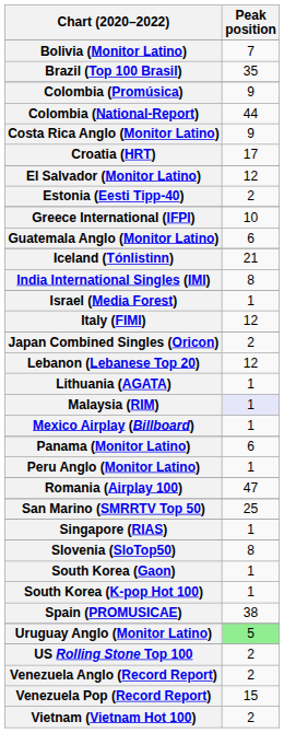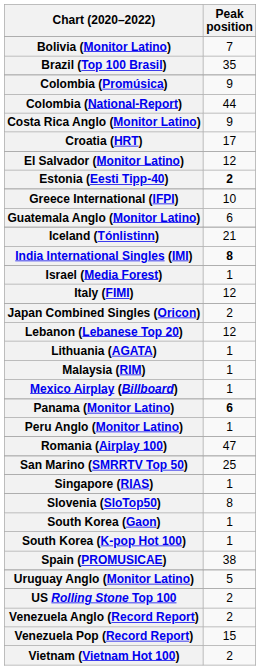Estonia (Eesti Tipp-40) | Peak position: normal -> bold
India International Singles (IMI) | Peak position: normal -> bold
Malaysia (RIM) | Peak position: lavender background -> no background
Panama (Monitor Latino) | Peak position: normal -> bold
Uruguay Anglo (Monitor Latino) | Peak position: lightgreen background -> no background
